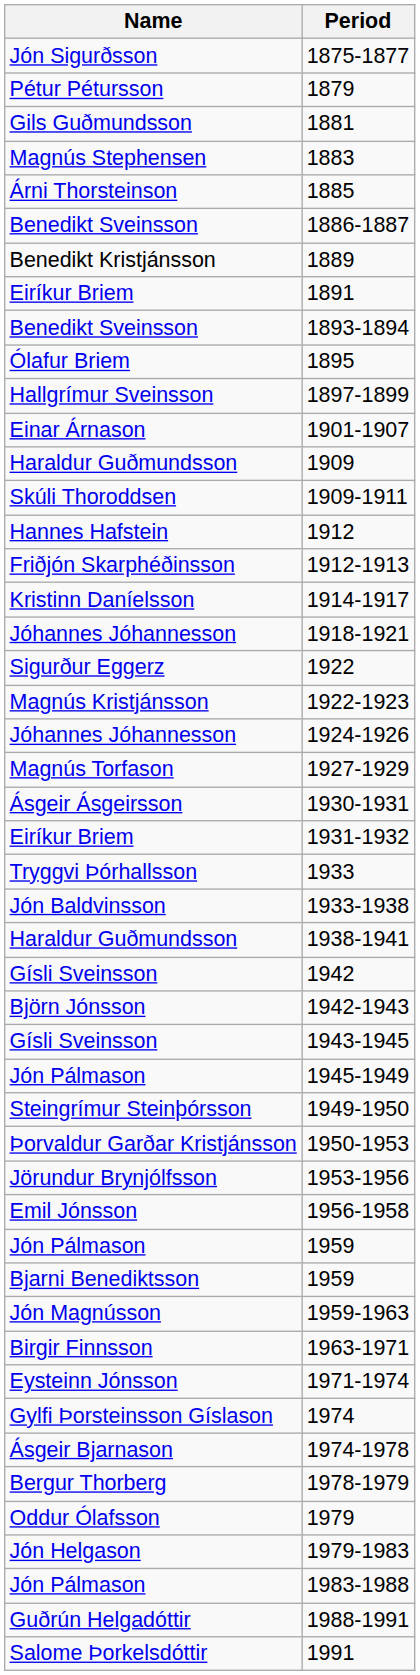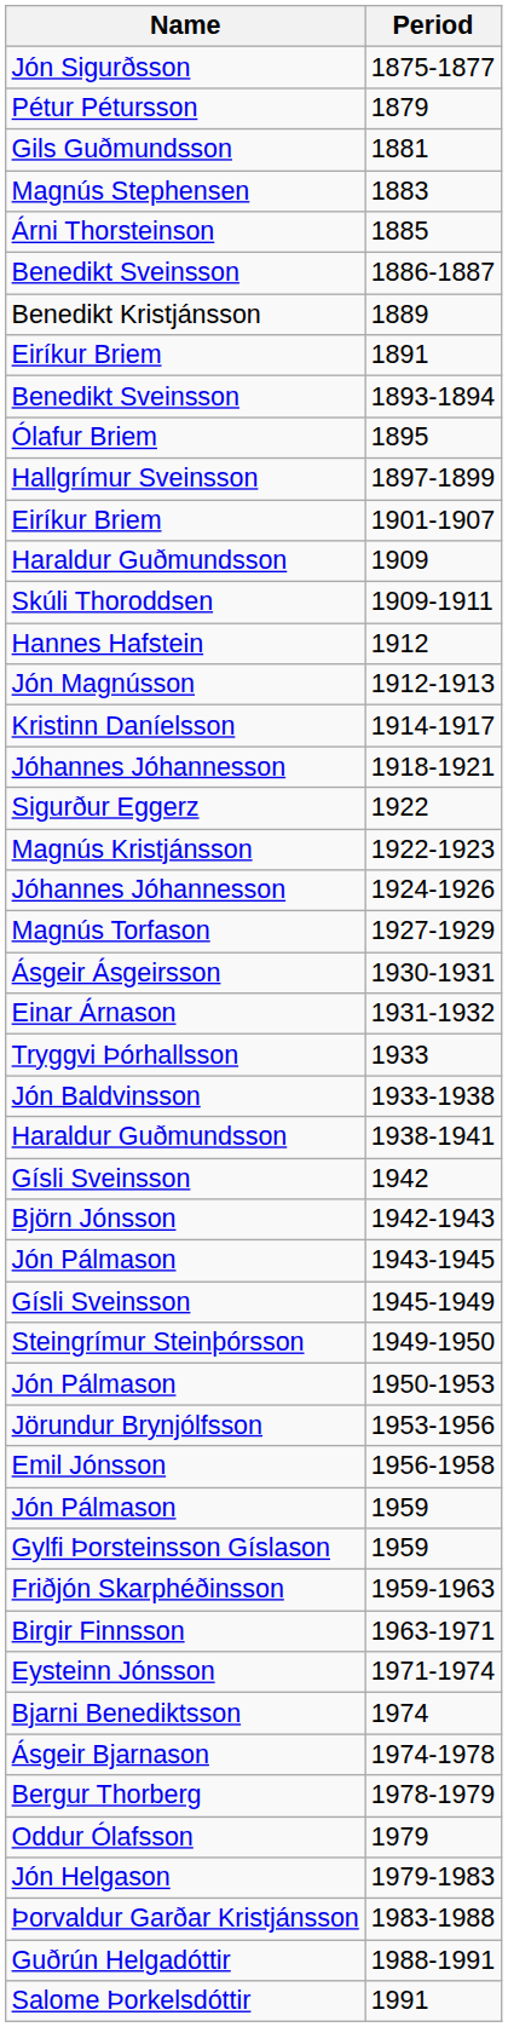row 13 | Name: Einar Árnason -> Eiríkur Briem
row 17 | Name: Friðjón Skarphéðinsson -> Jón Magnússon
row 25 | Name: Eiríkur Briem -> Einar Árnason
row 31 | Name: Gísli Sveinsson -> Jón Pálmason
row 32 | Name: Jón Pálmason -> Gísli Sveinsson
row 34 | Name: Þorvaldur Garðar Kristjánsson -> Jón Pálmason
row 38 | Name: Bjarni Benediktsson -> Gylfi Þorsteinsson Gíslason
row 39 | Name: Jón Magnússon -> Friðjón Skarphéðinsson
row 42 | Name: Gylfi Þorsteinsson Gíslason -> Bjarni Benediktsson
row 47 | Name: Jón Pálmason -> Þorvaldur Garðar Kristjánsson
